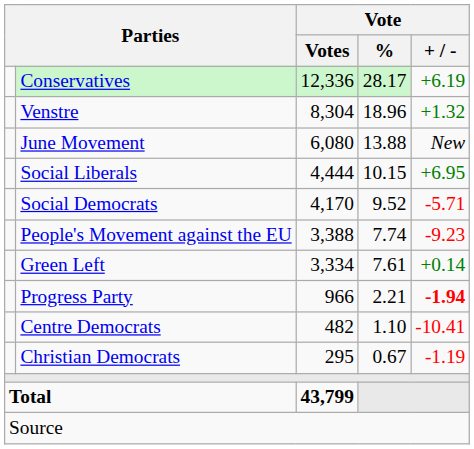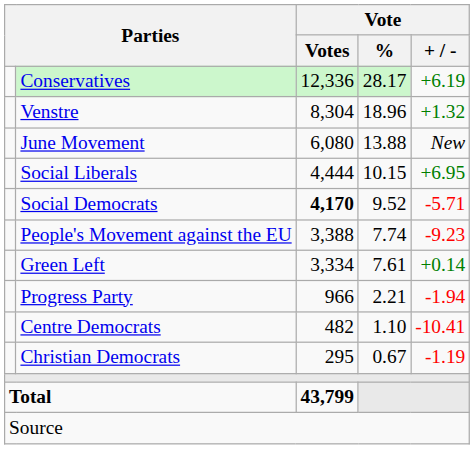Social Democrats | Vote / Votes: normal -> bold
Progress Party | Vote / + / -: bold -> normal
